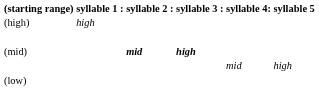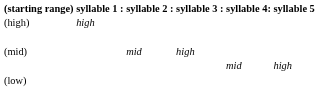(mid) | syllable 2 :: bold -> normal
(mid) | syllable 3 :: bold -> normal
